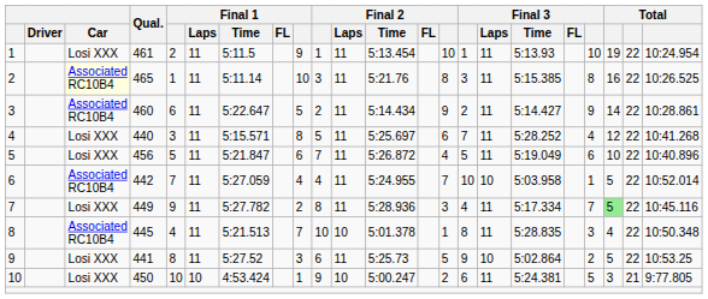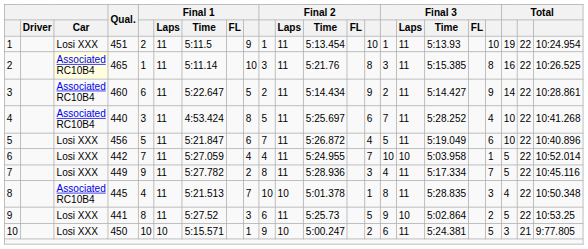row 3 | Qual.: 461 -> 451
row 6 | Car: Losi XXX -> Associated RC10B4
row 6 | Final 1 / Time: 5:15.571 -> 4:53.424
row 6 | column 20: 12 -> 10
row 8 | Car: Associated RC10B4 -> Losi XXX
row 9 | column 20: lightgreen background -> no background
row 12 | Final 1 / Time: 4:53.424 -> 5:15.571
